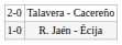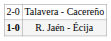R. Jaén - Écija | column 1: normal -> bold
